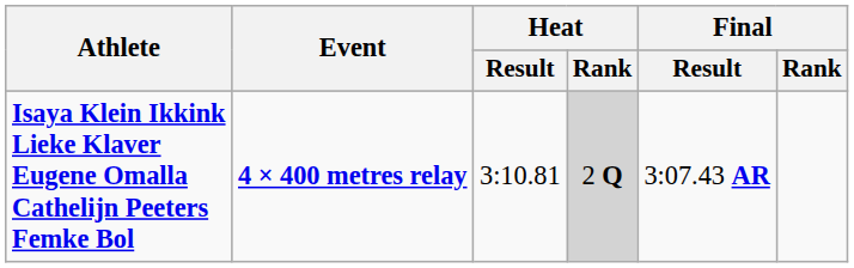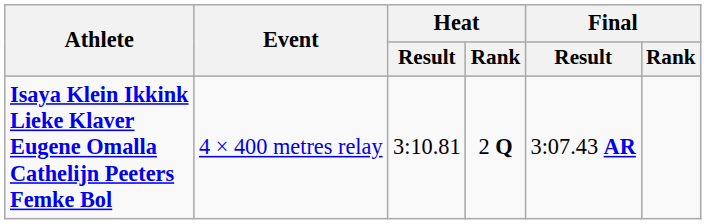row 3 | Event: bold -> normal
row 3 | Heat / Rank: lightgrey background -> no background
